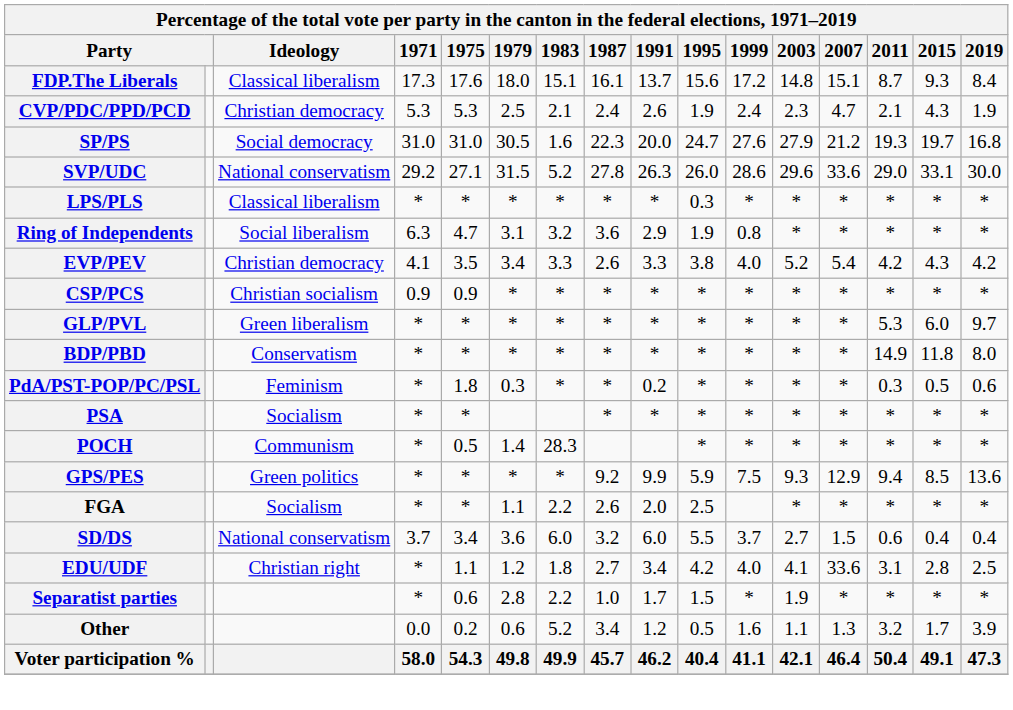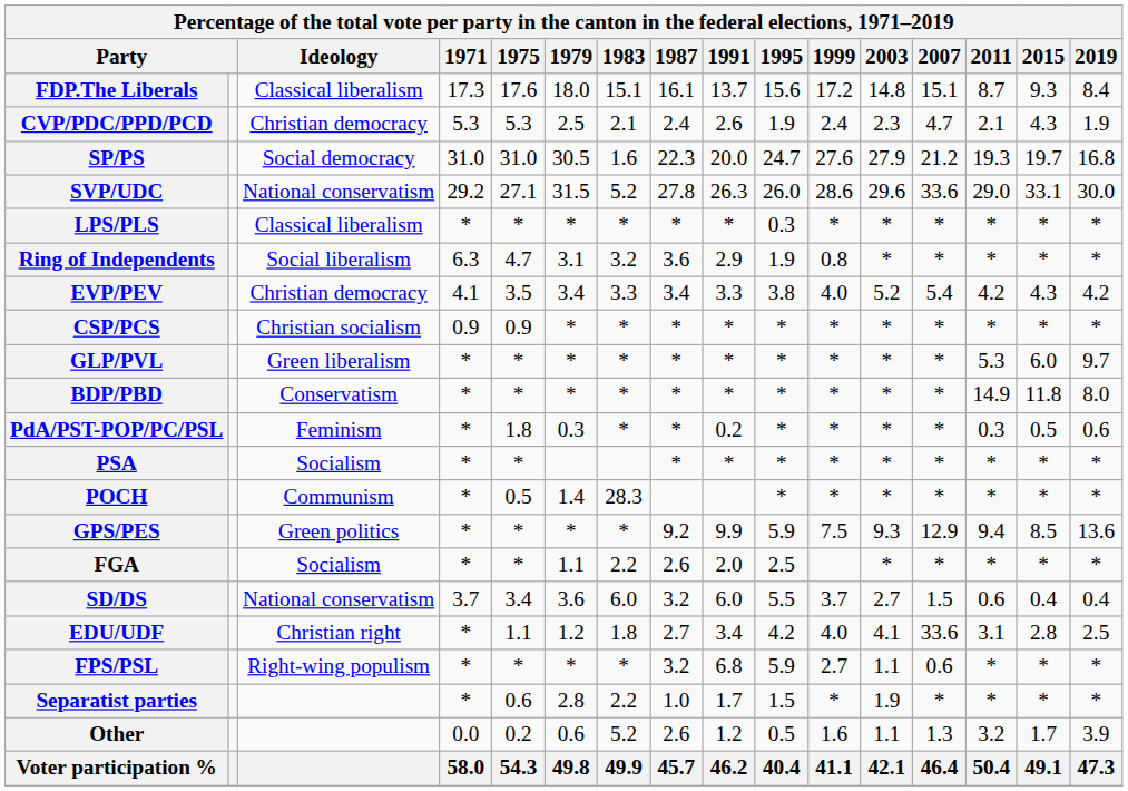EVP/PEV | 1987: 2.6 -> 3.4
+ row: FPS/PSL | Right-wing populism | * | * | * | * | 3.2 | 6.8 | 5.9 | 2.7 | 1.1 | 0.6 | * | * | *
Other | 1987: 3.4 -> 2.6
